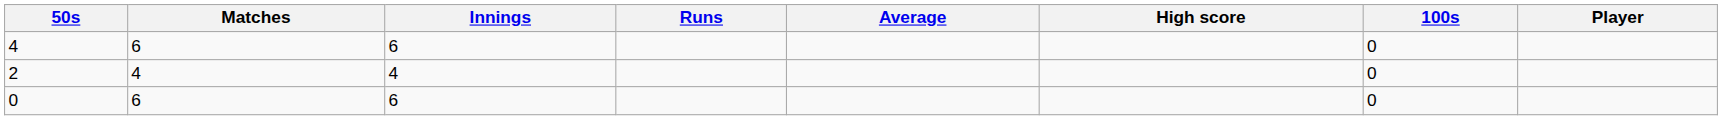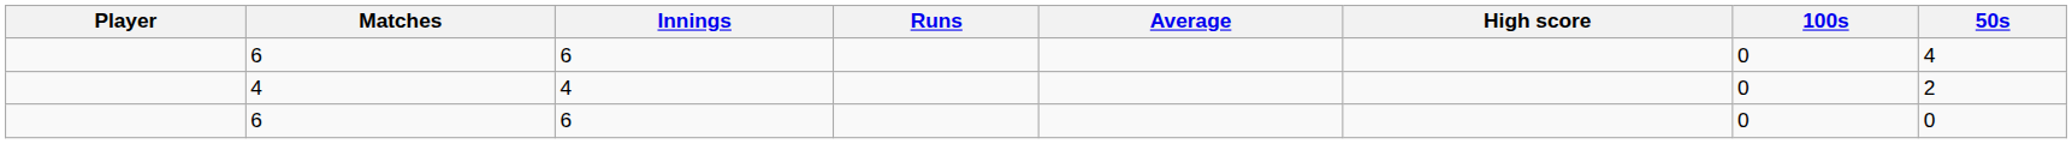columns swapped: Player <-> 50s
